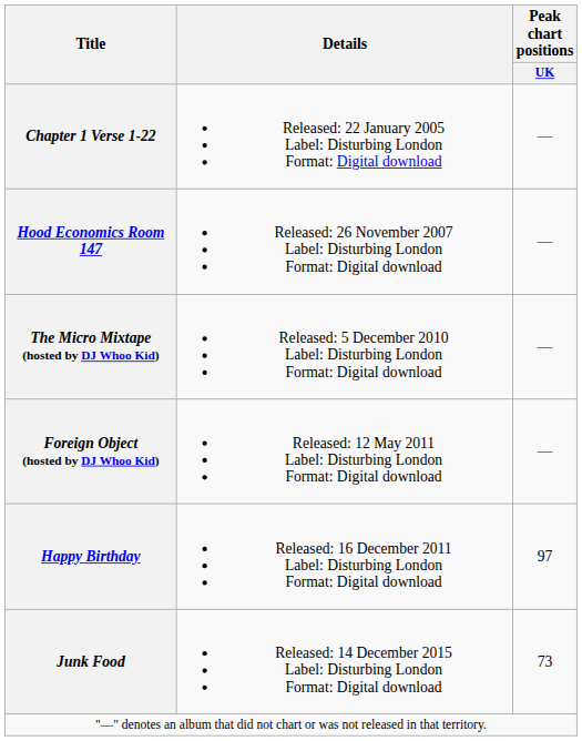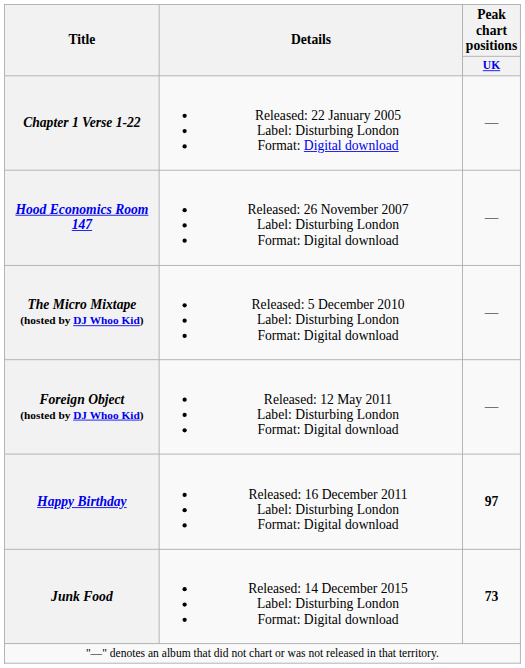Happy Birthday | Peak chart positions / UK: normal -> bold
Junk Food | Peak chart positions / UK: normal -> bold
